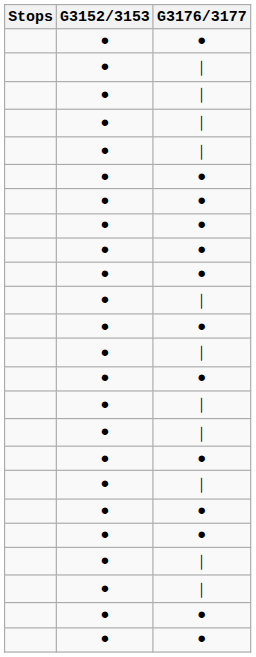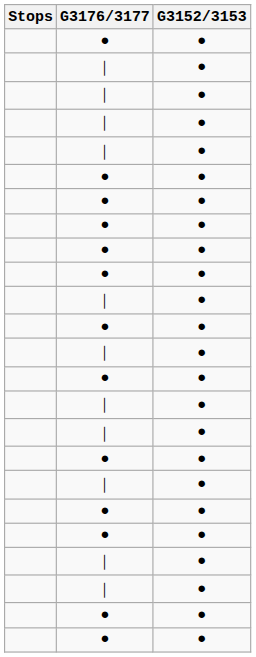columns swapped: G3176/3177 <-> G3152/3153
